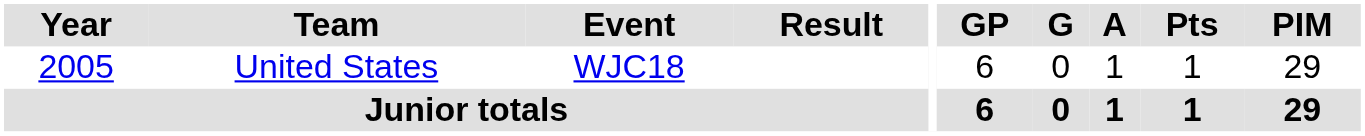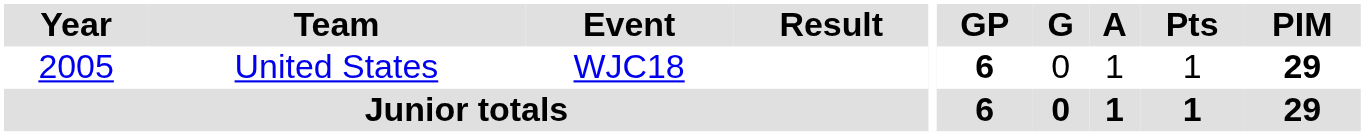United States | GP: normal -> bold
United States | PIM: normal -> bold
